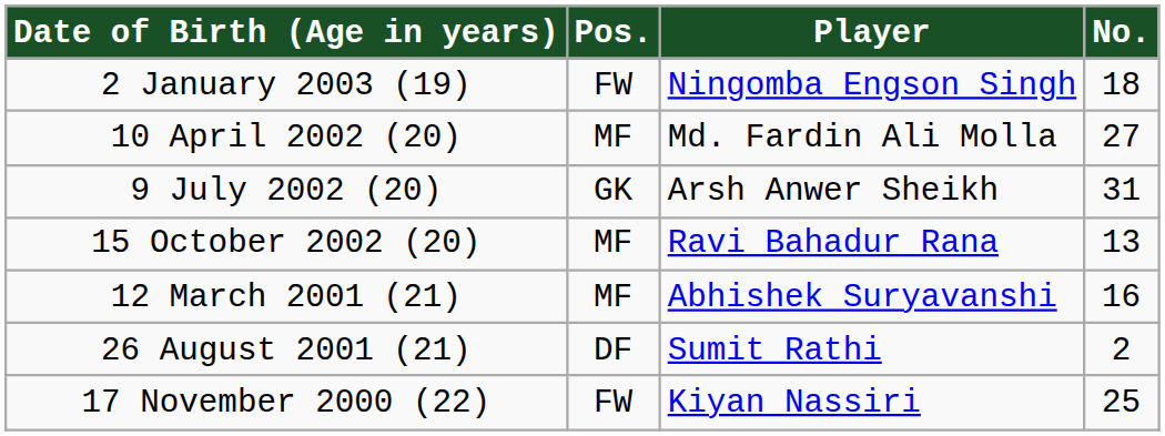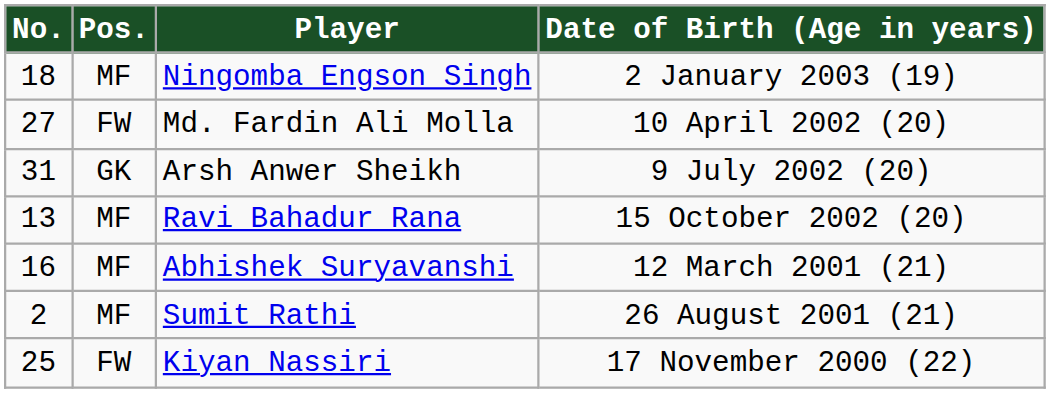columns swapped: No. <-> Date of Birth (Age in years)
Ningomba Engson Singh | Pos.: FW -> MF
Md. Fardin Ali Molla | Pos.: MF -> FW
Sumit Rathi | Pos.: DF -> MF
